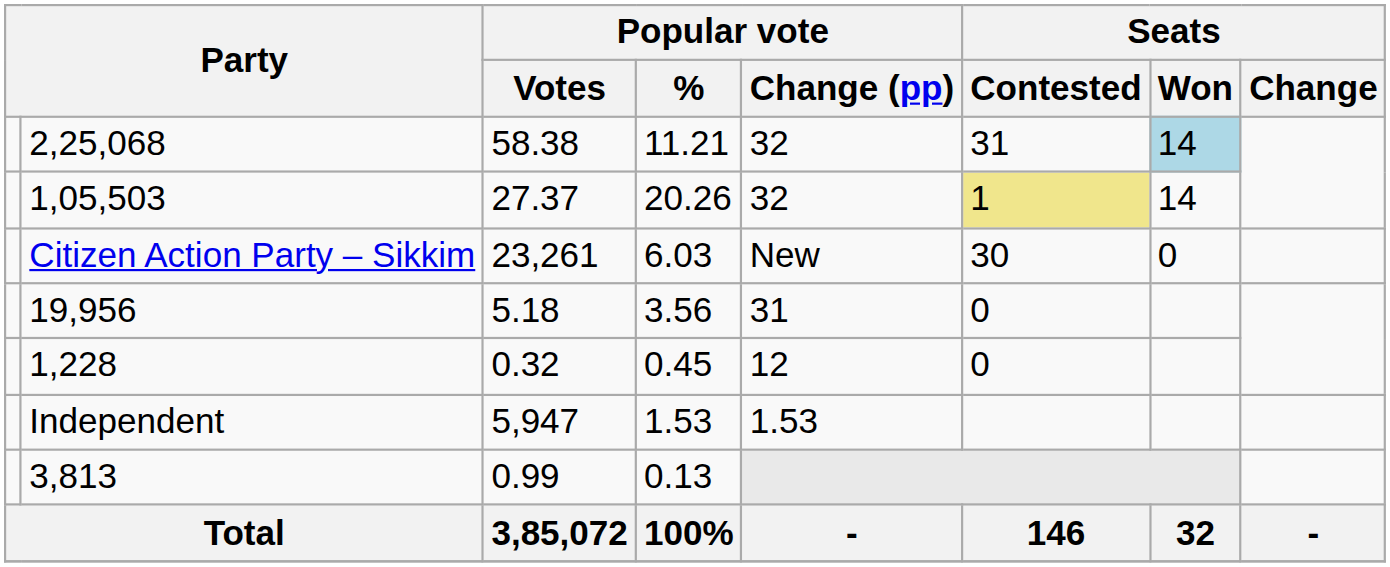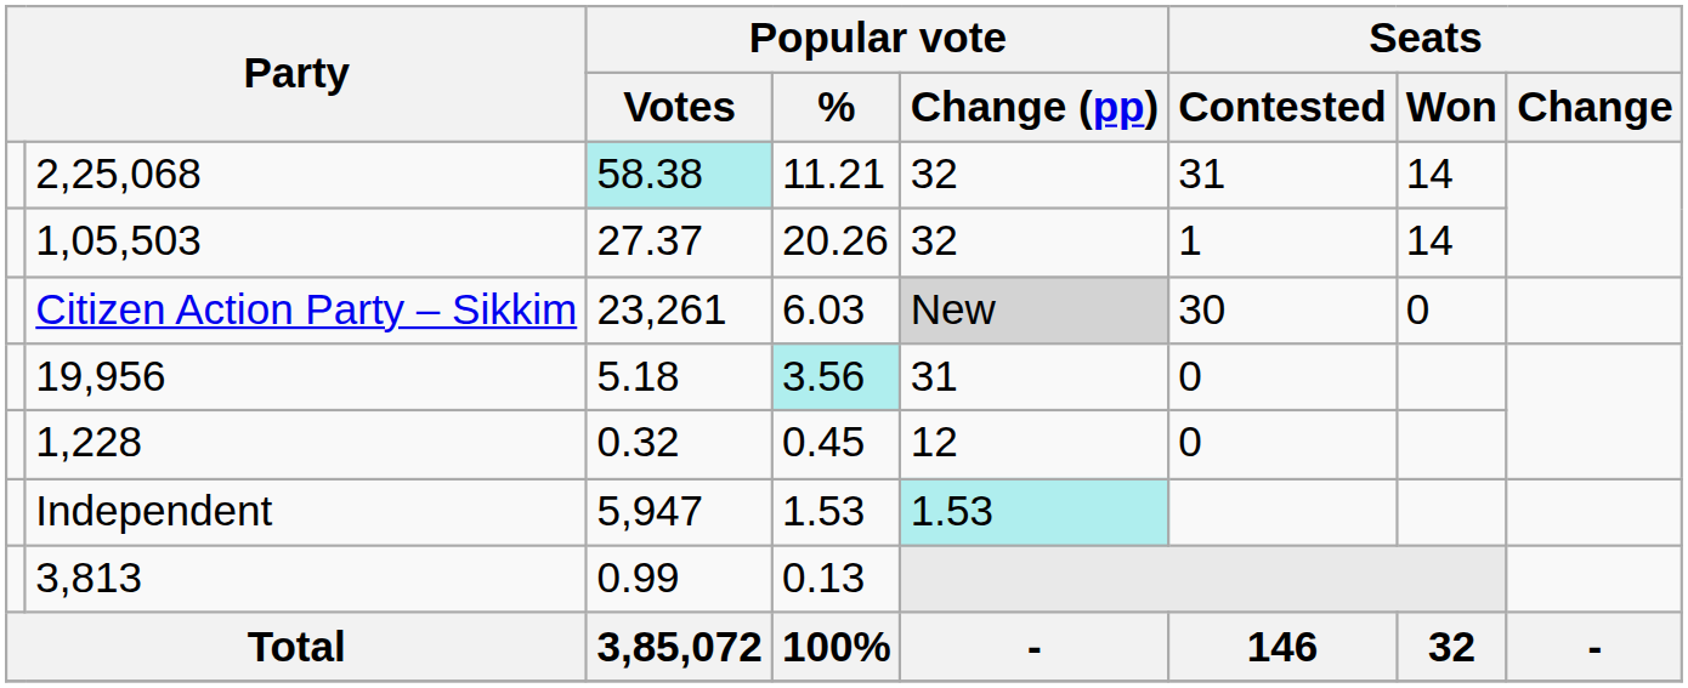2,25,068 | Popular vote / Votes: no background -> paleturquoise background
2,25,068 | Seats / Won: lightblue background -> no background
1,05,503 | Seats / Contested: khaki background -> no background
Citizen Action Party – Sikkim | Popular vote / Change (pp): no background -> lightgrey background
19,956 | Popular vote / %: no background -> paleturquoise background
Independent | Popular vote / Change (pp): no background -> paleturquoise background
